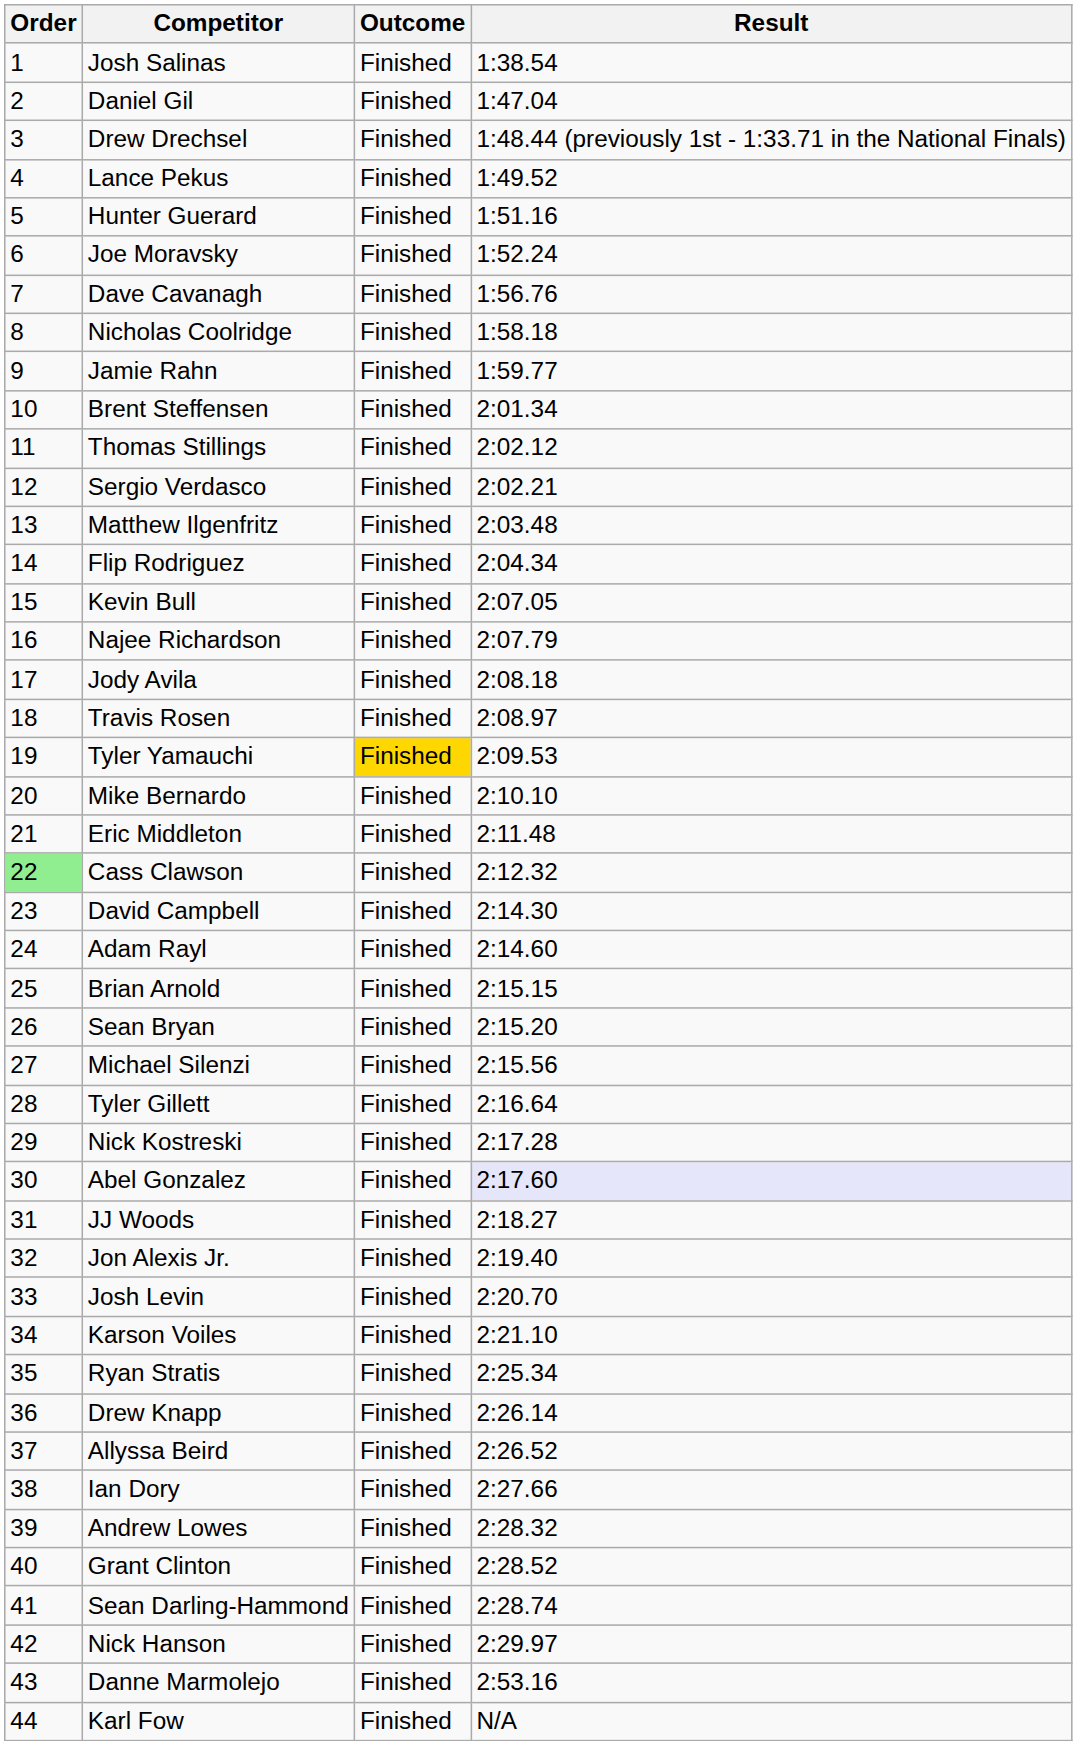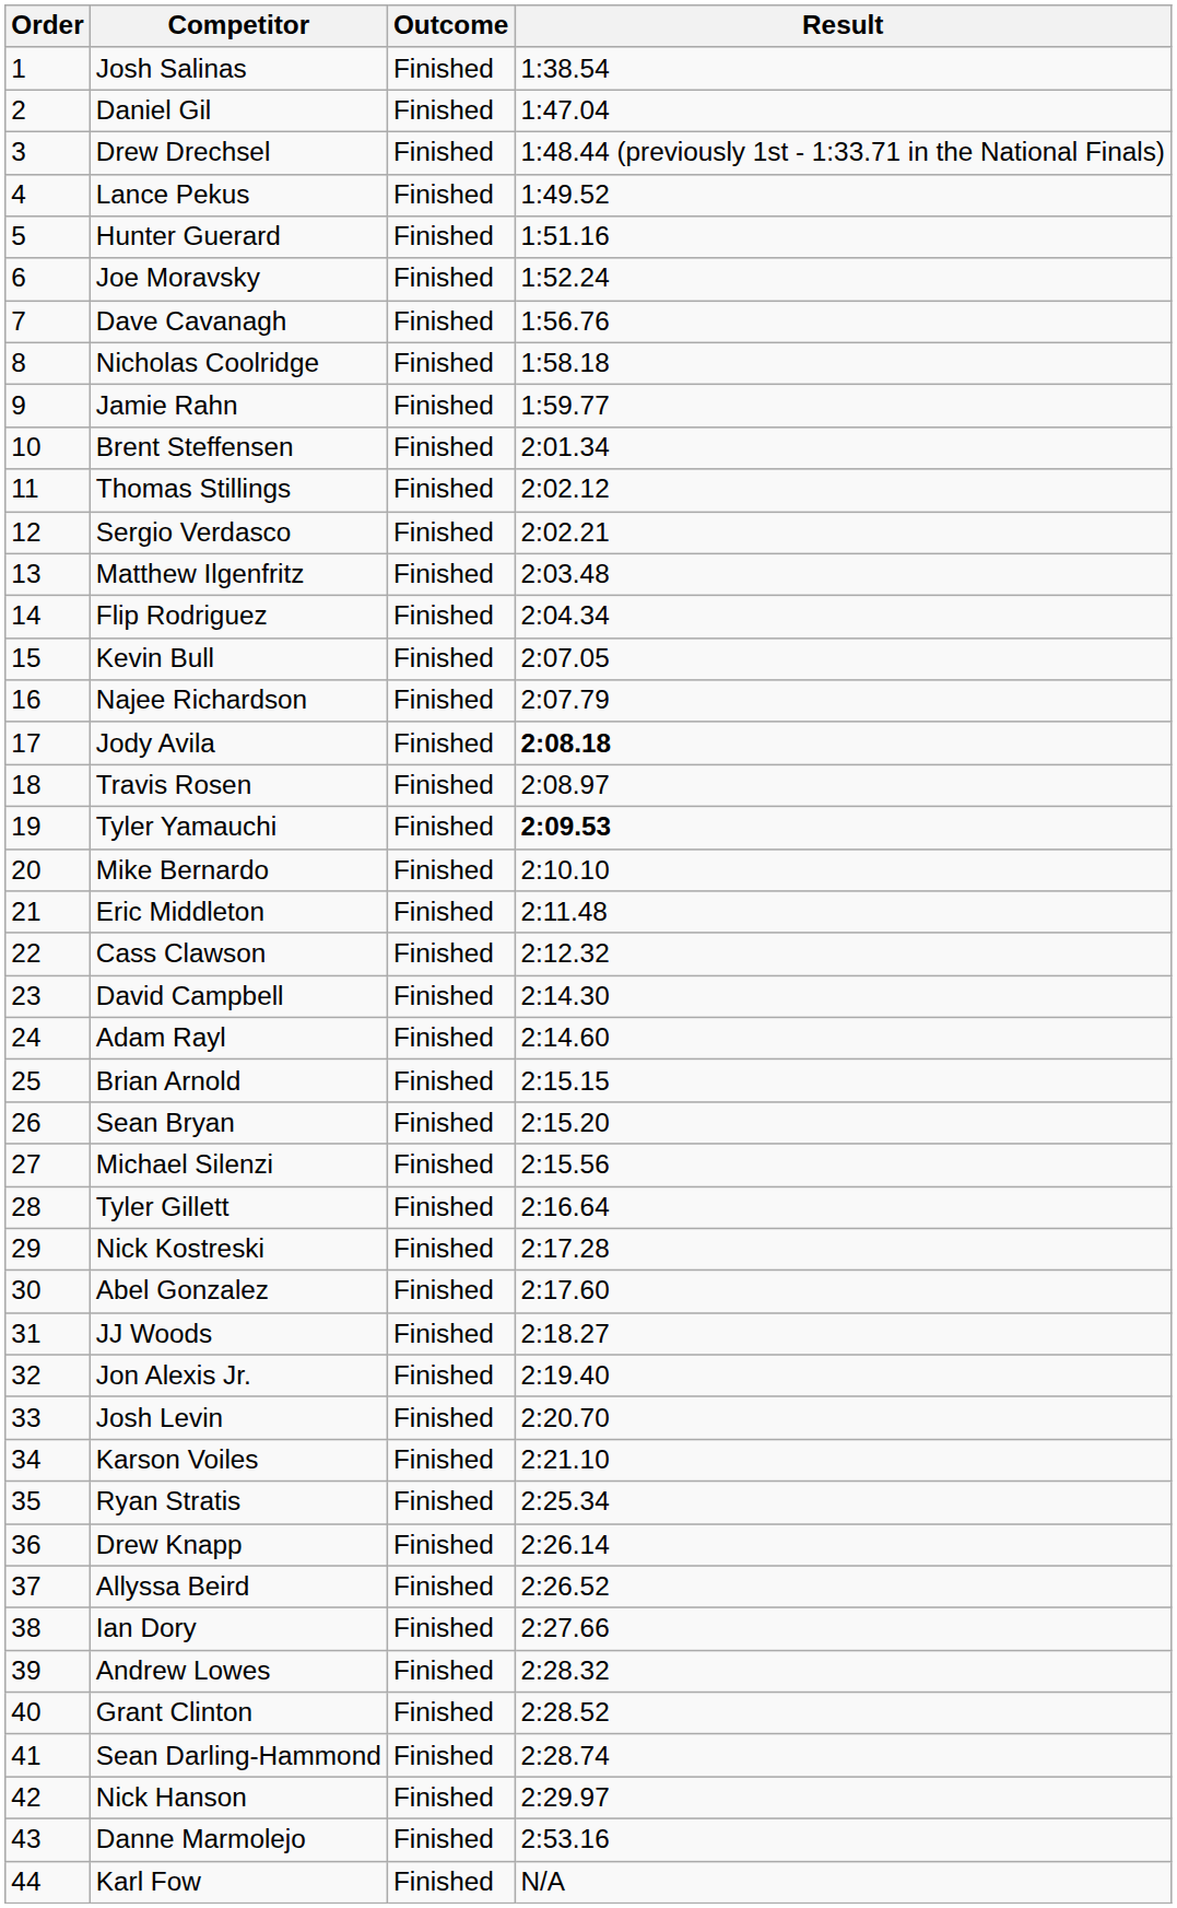Jody Avila | Result: normal -> bold
Tyler Yamauchi | Outcome: gold background -> no background
Tyler Yamauchi | Result: normal -> bold
Cass Clawson | Order: lightgreen background -> no background
Abel Gonzalez | Result: lavender background -> no background
